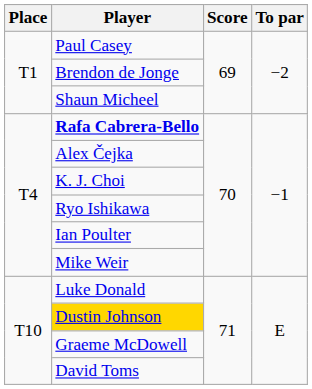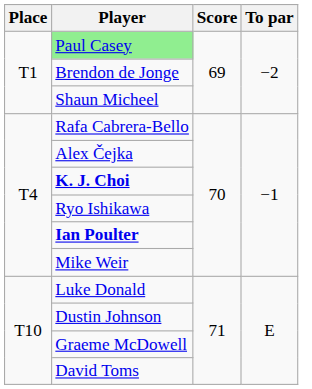Paul Casey | Player: no background -> lightgreen background
Rafa Cabrera-Bello | Player: bold -> normal
K. J. Choi | Player: normal -> bold
Ian Poulter | Player: normal -> bold
Dustin Johnson | Player: gold background -> no background
